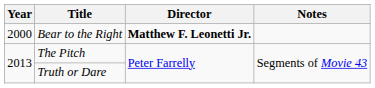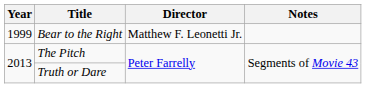Bear to the Right | Year: 2000 -> 1999
Bear to the Right | Director: bold -> normal
